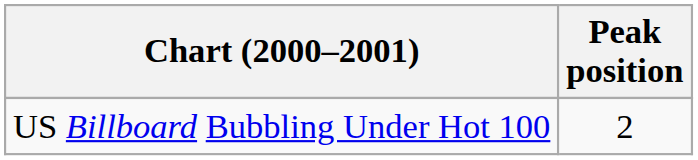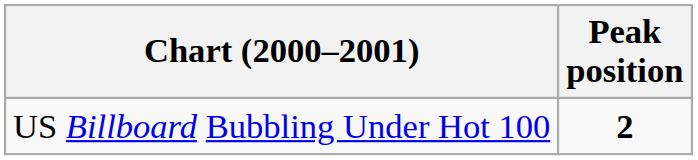US Billboard Bubbling Under Hot 100 | Peak position: normal -> bold
